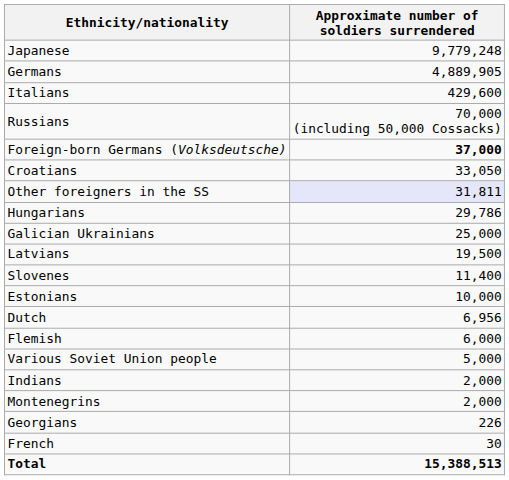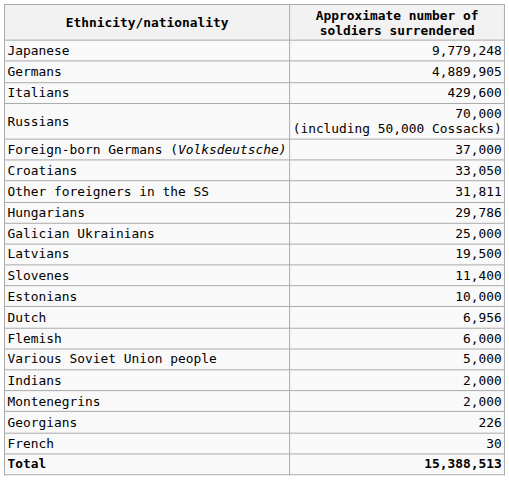Foreign-born Germans (Volksdeutsche) | Approximate number of soldiers surrendered: bold -> normal
Other foreigners in the SS | Approximate number of soldiers surrendered: lavender background -> no background
